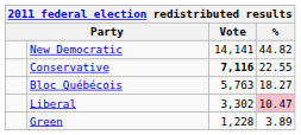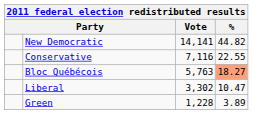Conservative | Vote: bold -> normal
Bloc Québécois | %: no background -> lightsalmon background
Liberal | %: pink background -> no background
